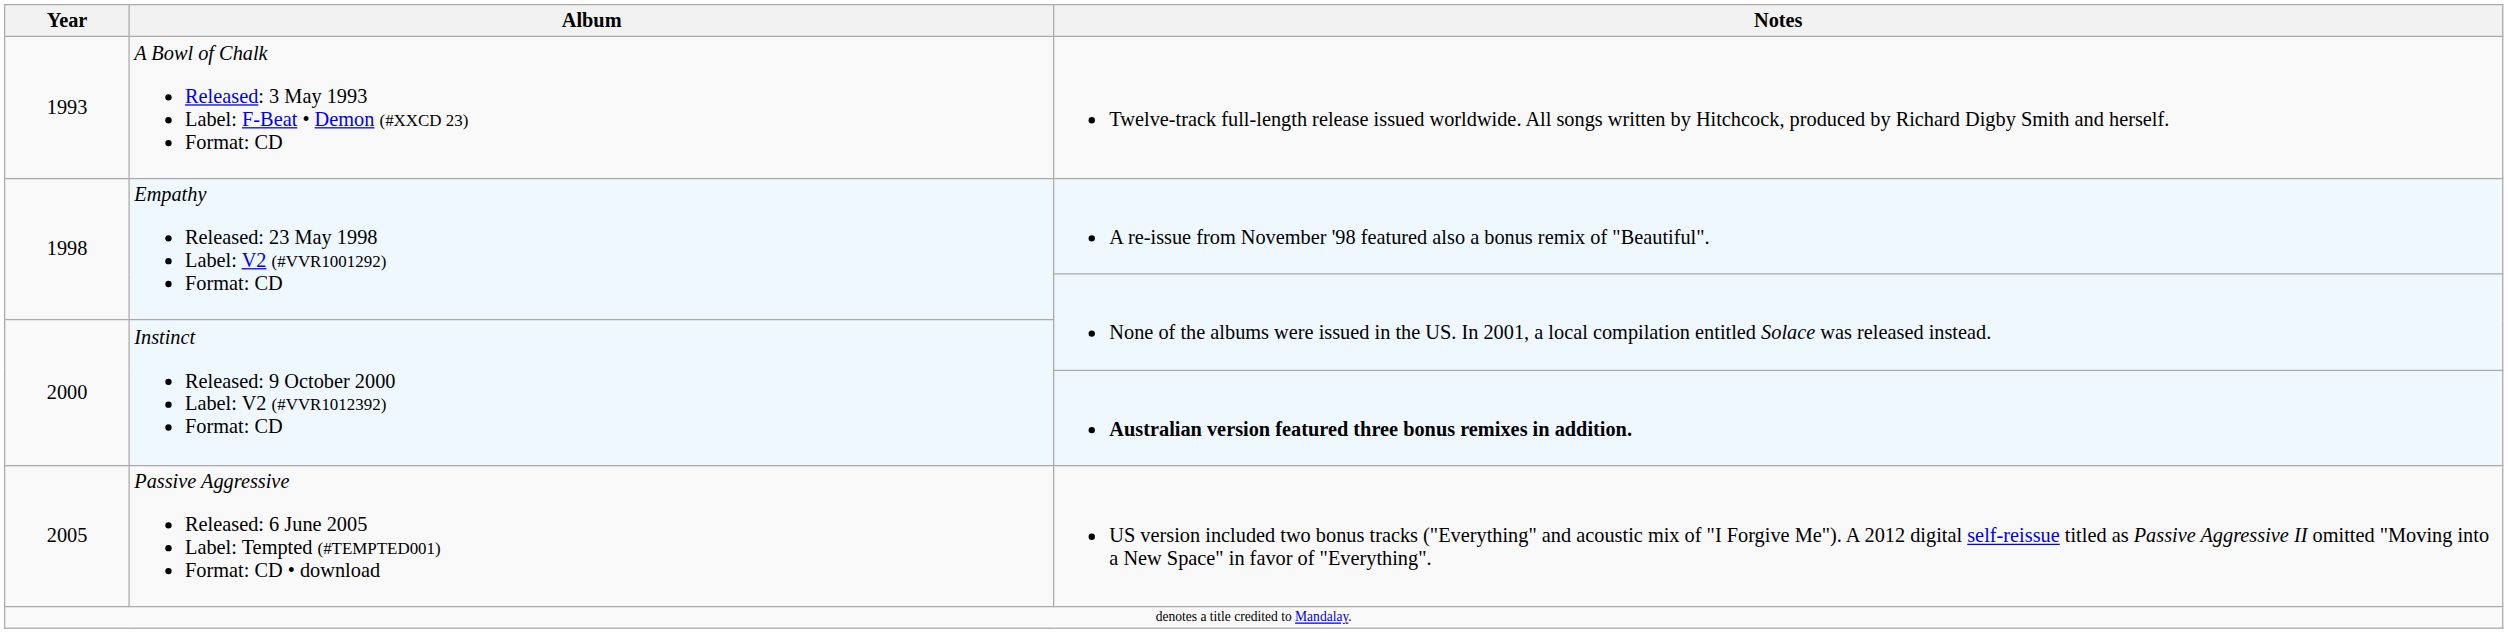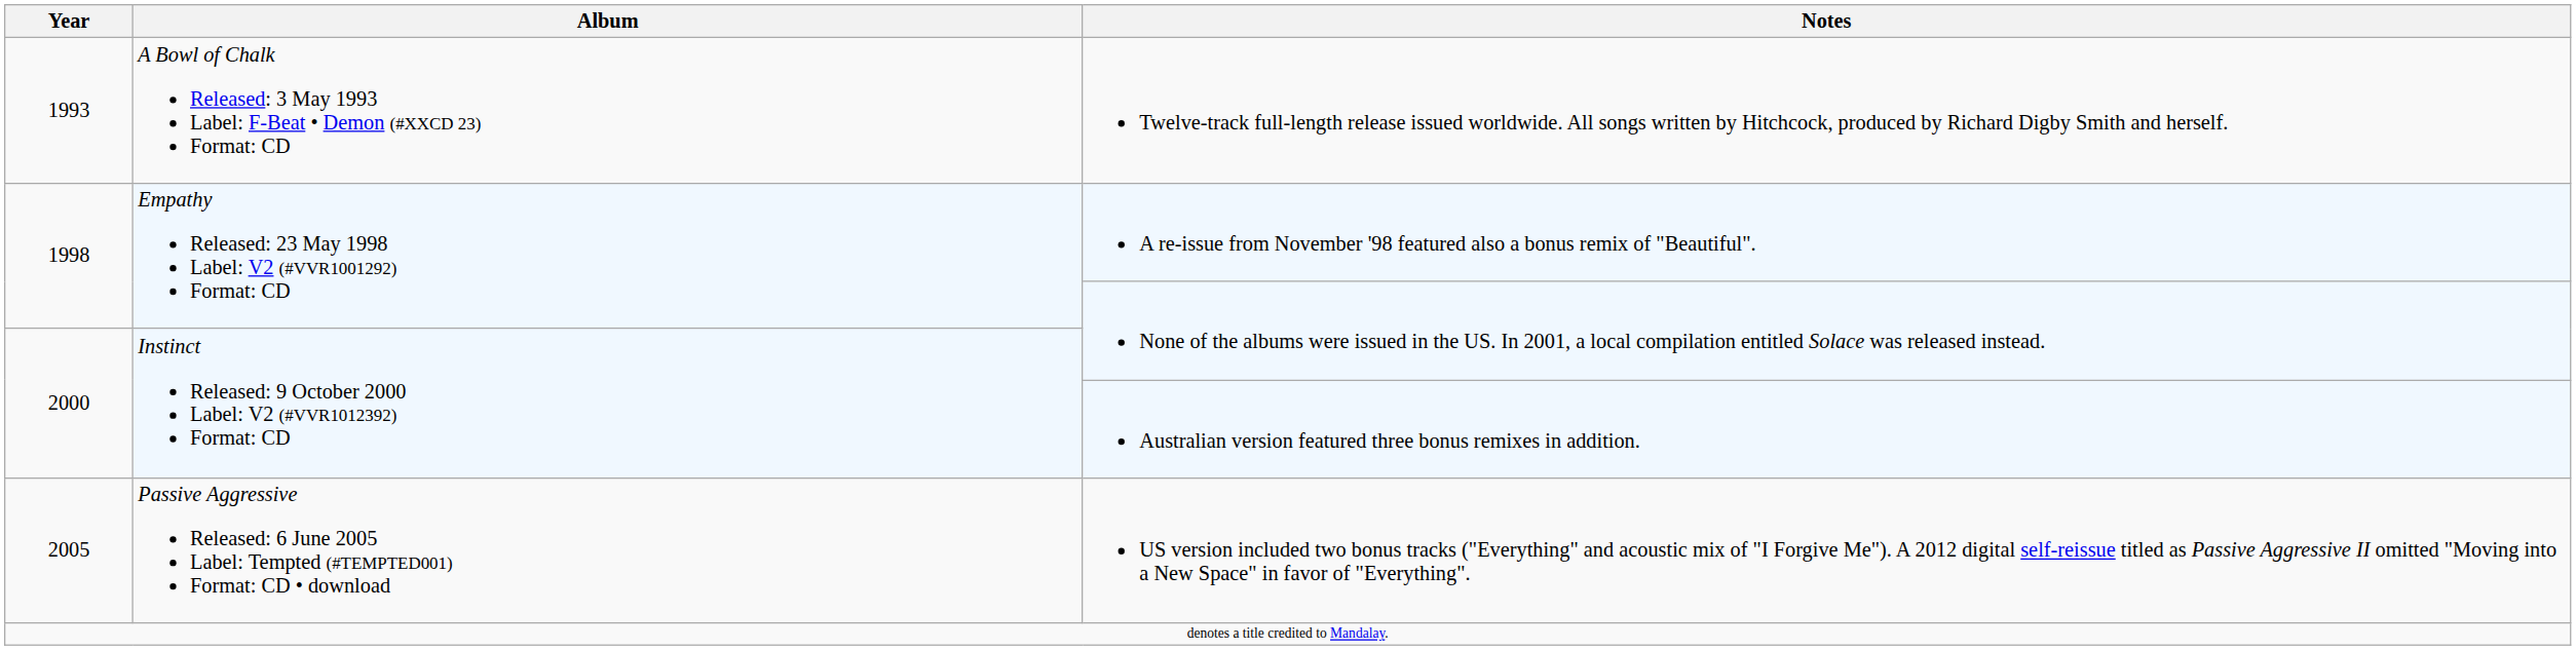Australian version featured three bonus remixes in addition. | Notes: bold -> normal
